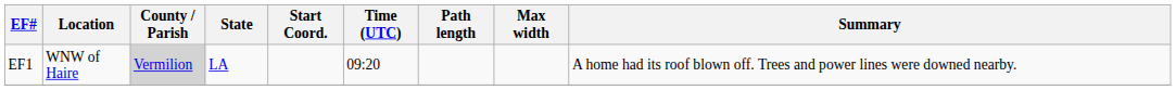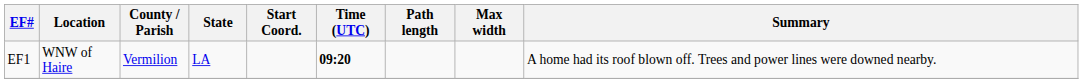EF1 | County / Parish: lightgrey background -> no background
EF1 | Time (UTC): normal -> bold
